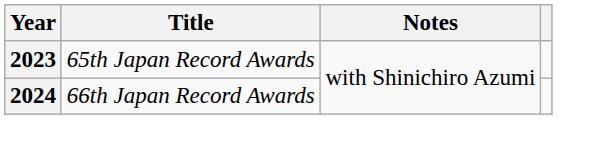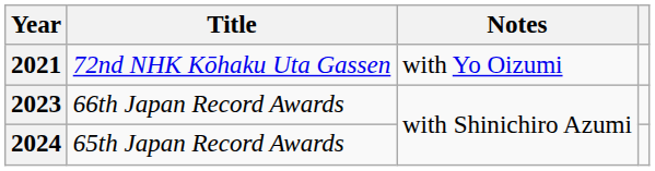+ row: 2021 | 72nd NHK Kōhaku Uta Gassen | with Yo Oizumi
2023 | Title: 65th Japan Record Awards -> 66th Japan Record Awards
2024 | Title: 66th Japan Record Awards -> 65th Japan Record Awards
